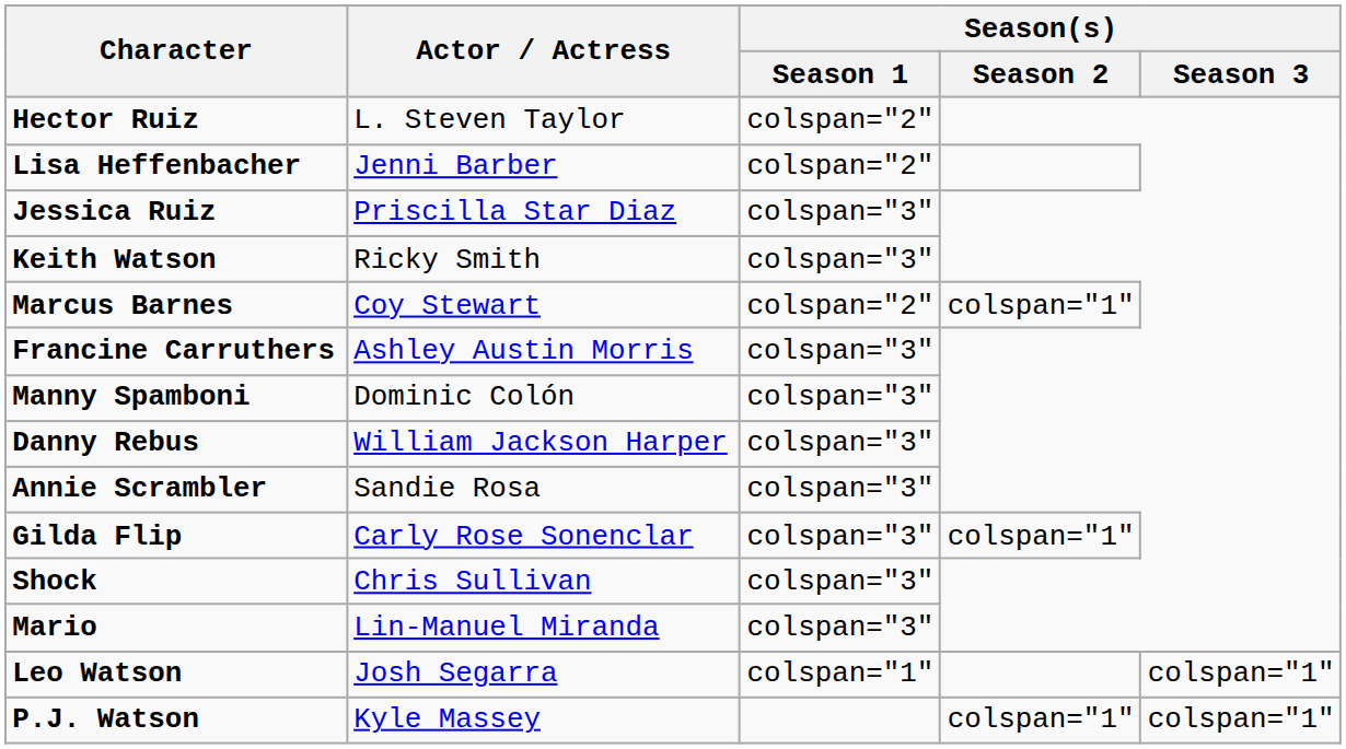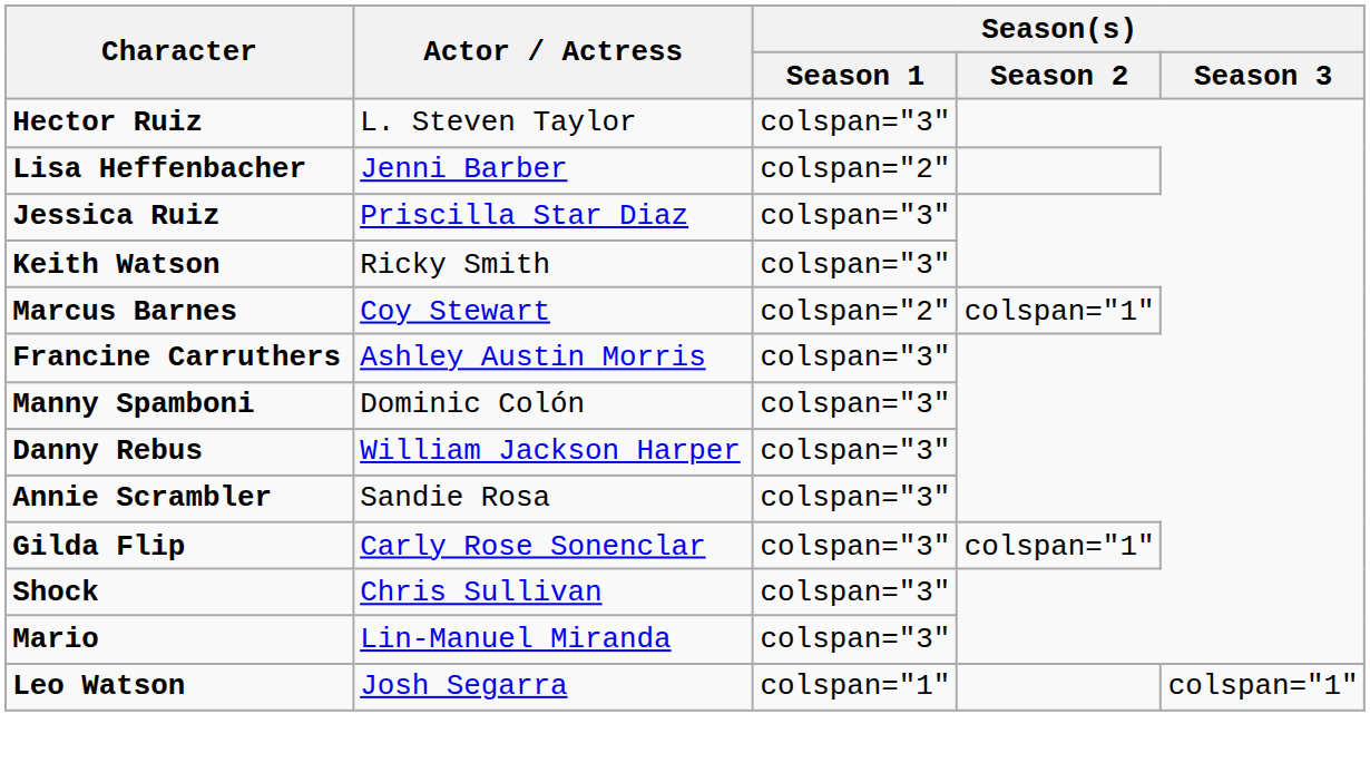Hector Ruiz | Season(s) / Season 1: colspan="2" -> colspan="3"
- row: P.J. Watson | Kyle Massey | colspan="1" | colspan="1"
